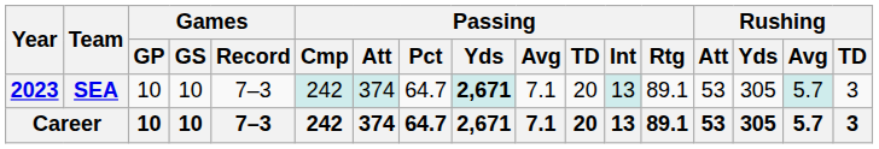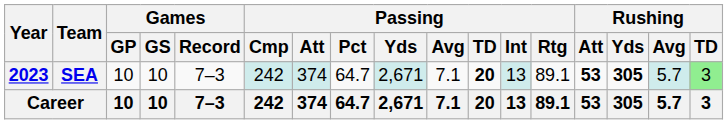SEA | Passing / Yds: bold -> normal
SEA | Passing / TD: normal -> bold
SEA | Rushing / Att: normal -> bold
SEA | Rushing / Yds: normal -> bold
SEA | Rushing / TD: no background -> lightgreen background
